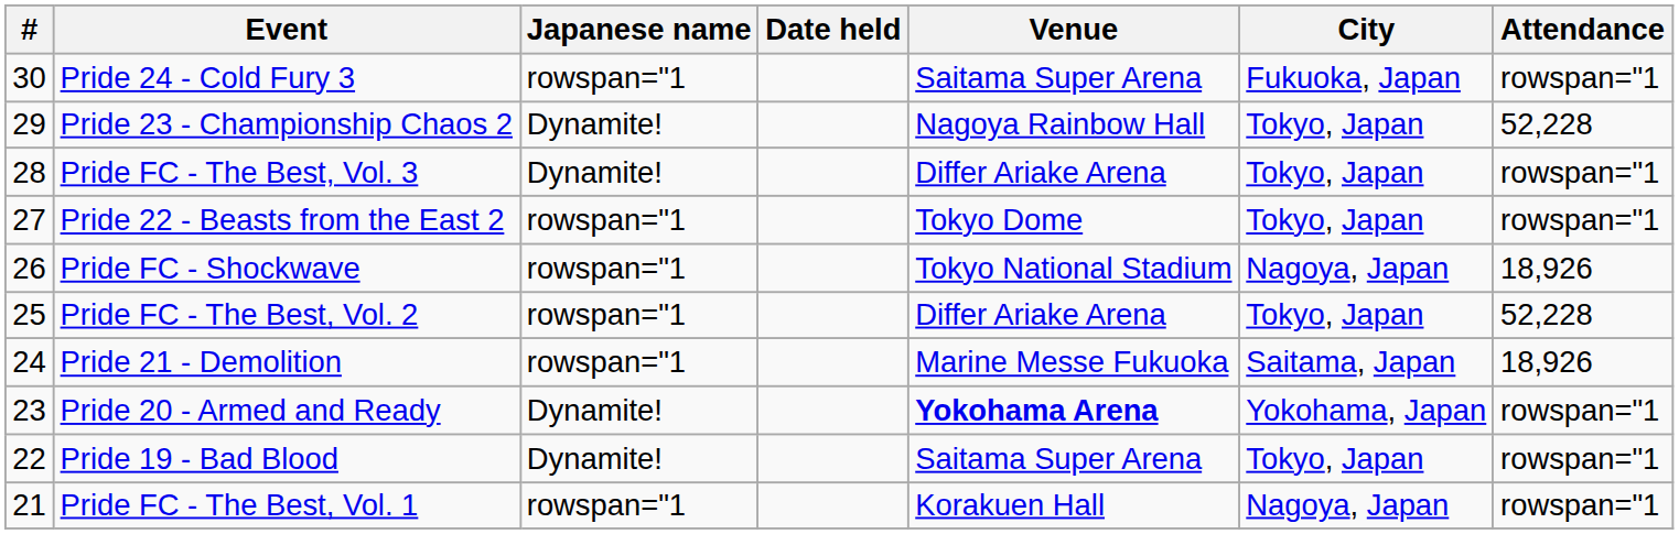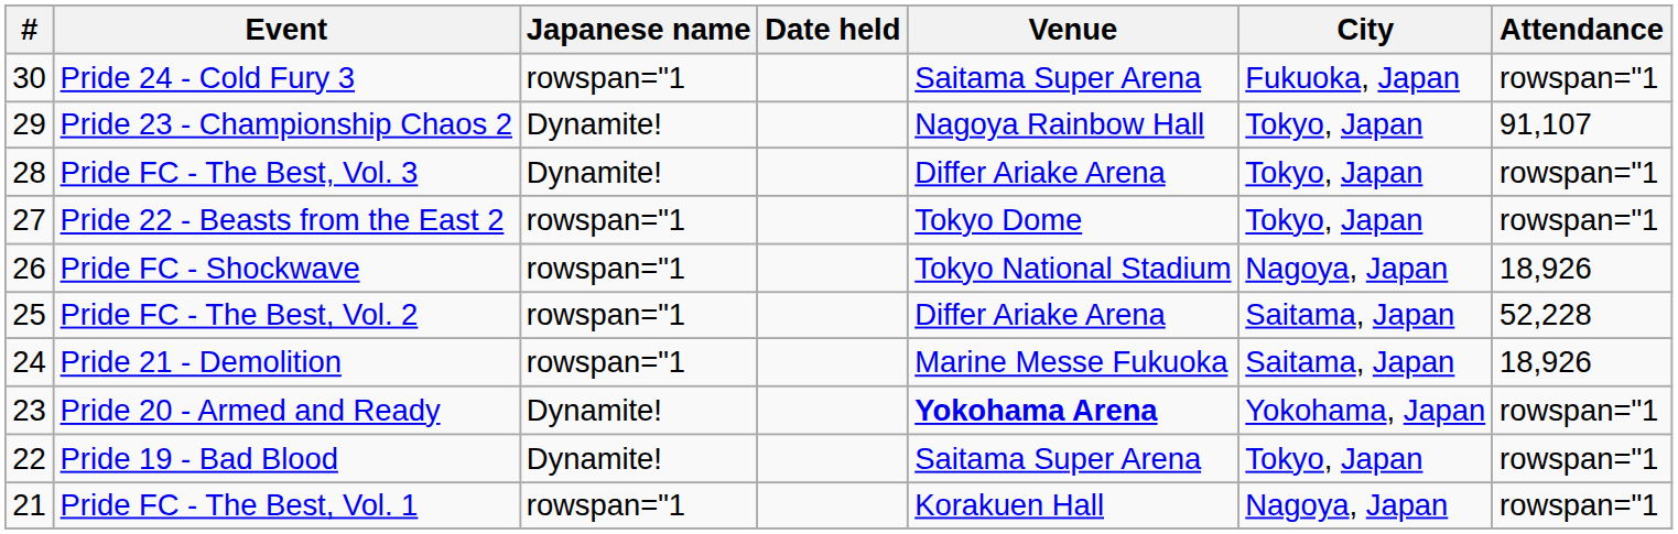Pride 23 - Championship Chaos 2 | Attendance: 52,228 -> 91,107
Pride FC - The Best, Vol. 2 | City: Tokyo, Japan -> Saitama, Japan
